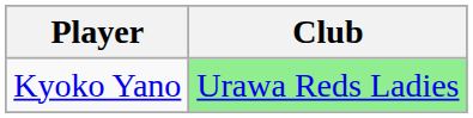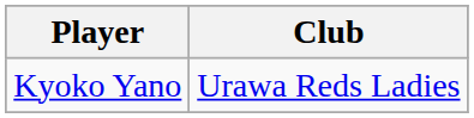Kyoko Yano | Club: lightgreen background -> no background
